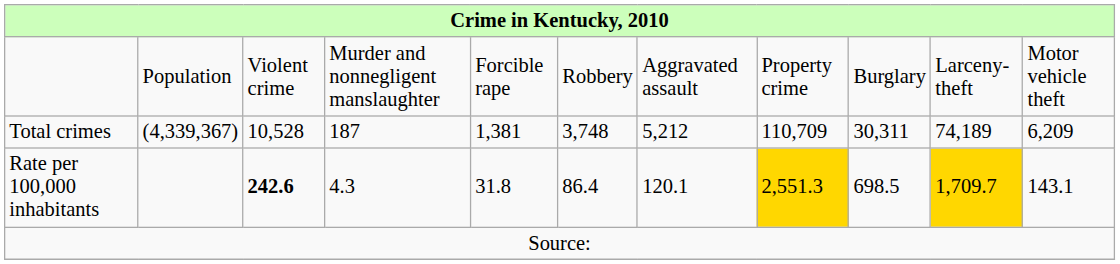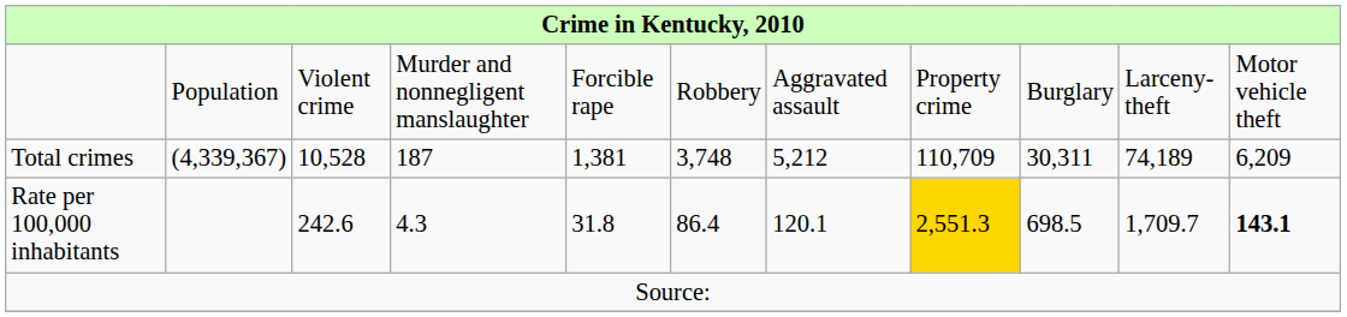Rate per 100,000 inhabitants | column 3: bold -> normal
Rate per 100,000 inhabitants | column 10: gold background -> no background
Rate per 100,000 inhabitants | column 11: normal -> bold
